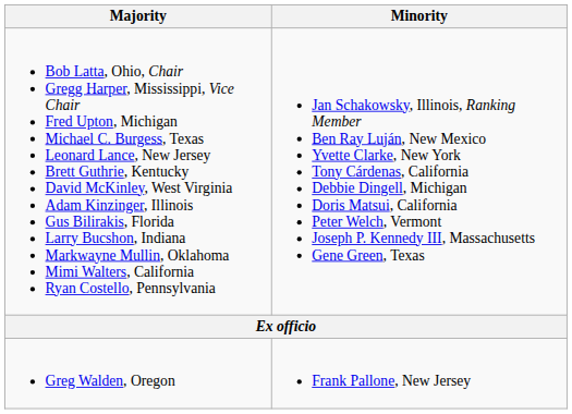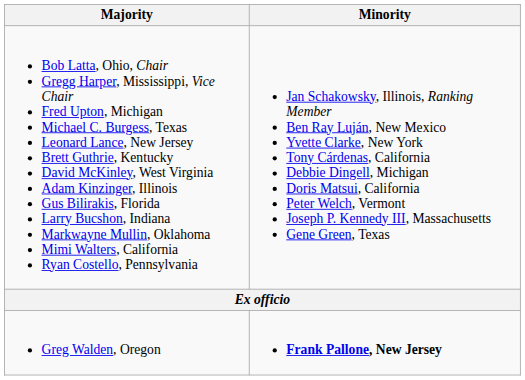Greg Walden, Oregon | Minority: normal -> bold
